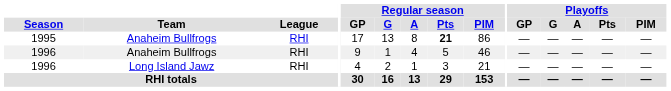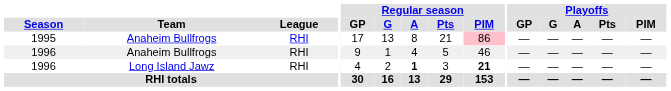1995 | Regular season / Pts: bold -> normal
1995 | Regular season / PIM: no background -> pink background
1996 / Long Island Jawz | Regular season / A: normal -> bold
1996 / Long Island Jawz | Regular season / PIM: normal -> bold
